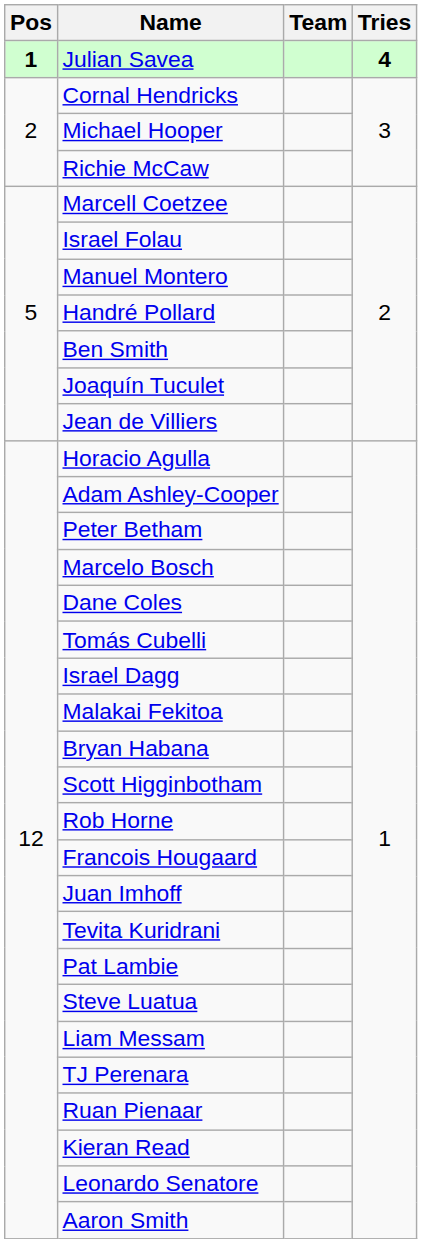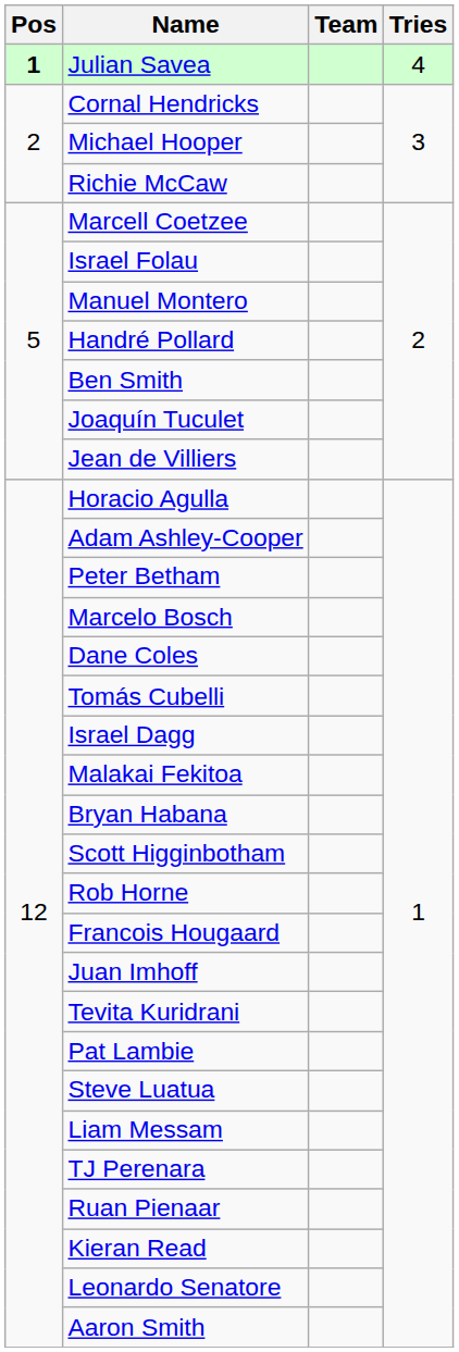Julian Savea | Tries: bold -> normal
